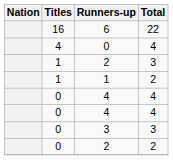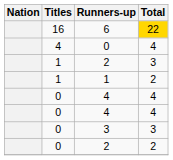6 | Total: no background -> gold background
